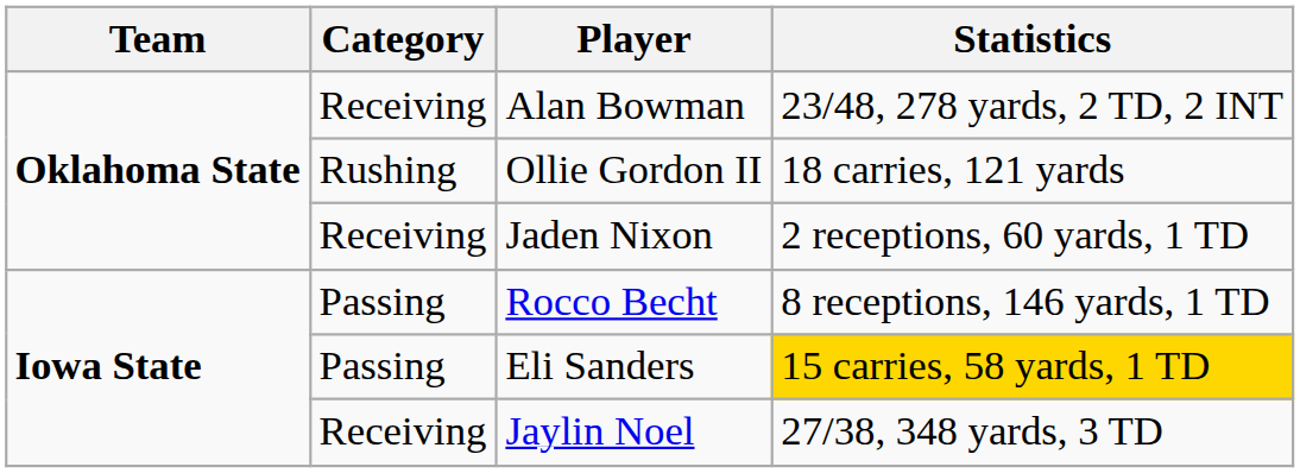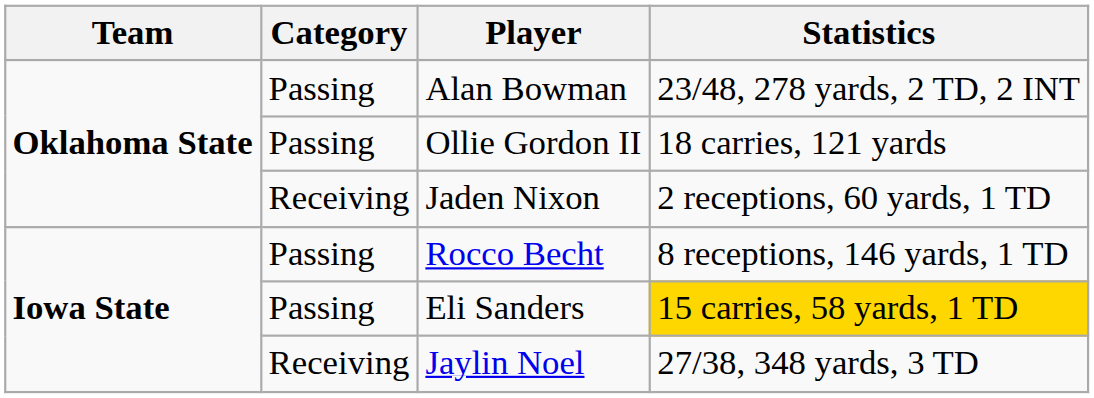Alan Bowman | Category: Receiving -> Passing
Ollie Gordon II | Category: Rushing -> Passing
